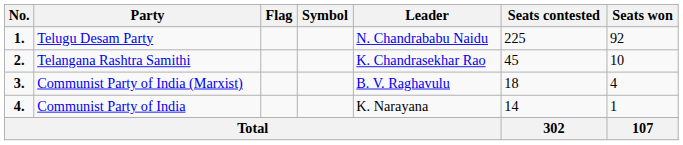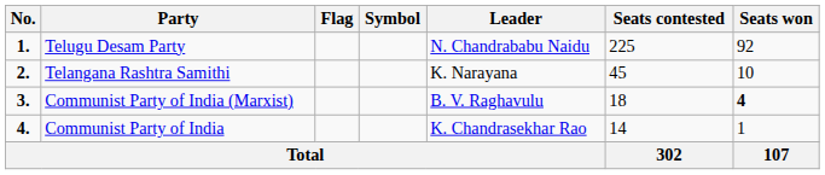Telangana Rashtra Samithi | Leader: K. Chandrasekhar Rao -> K. Narayana
Communist Party of India (Marxist) | Seats won: normal -> bold
Communist Party of India | Leader: K. Narayana -> K. Chandrasekhar Rao
